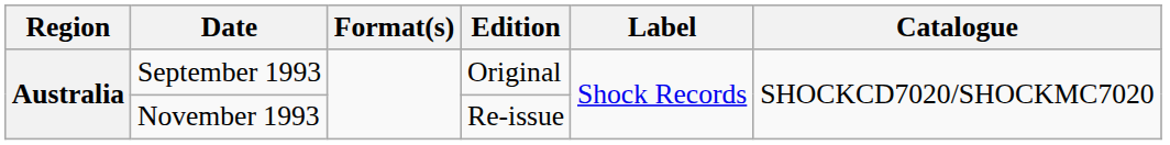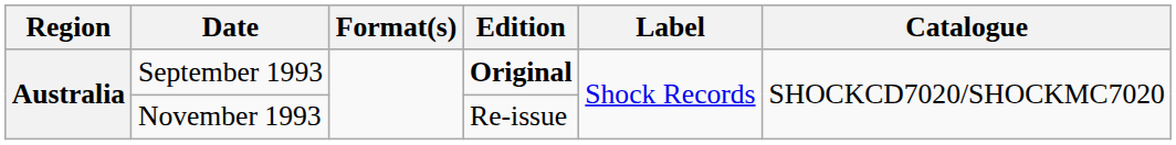September 1993 | Edition: normal -> bold
